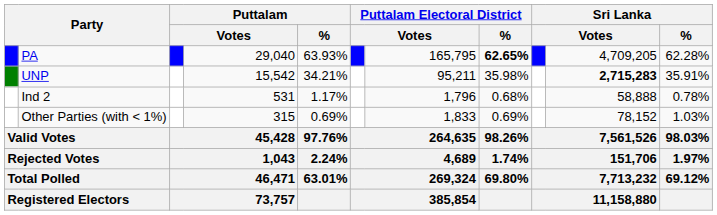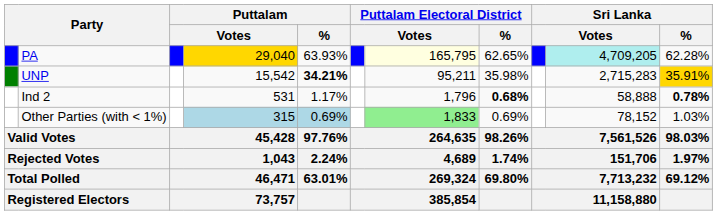PA | column 4: no background -> gold background
PA | column 7: no background -> lightyellow background
PA | Puttalam Electoral District / %: bold -> normal
PA | column 10: no background -> paleturquoise background
UNP | Puttalam / %: normal -> bold
UNP | column 10: bold -> normal
UNP | Sri Lanka / %: no background -> gold background
Ind 2 | Puttalam Electoral District / %: normal -> bold
Ind 2 | Sri Lanka / %: normal -> bold
Other Parties (with < 1%) | column 4: no background -> lightblue background
Other Parties (with < 1%) | Puttalam / %: no background -> lightblue background
Other Parties (with < 1%) | column 7: no background -> lightgreen background
